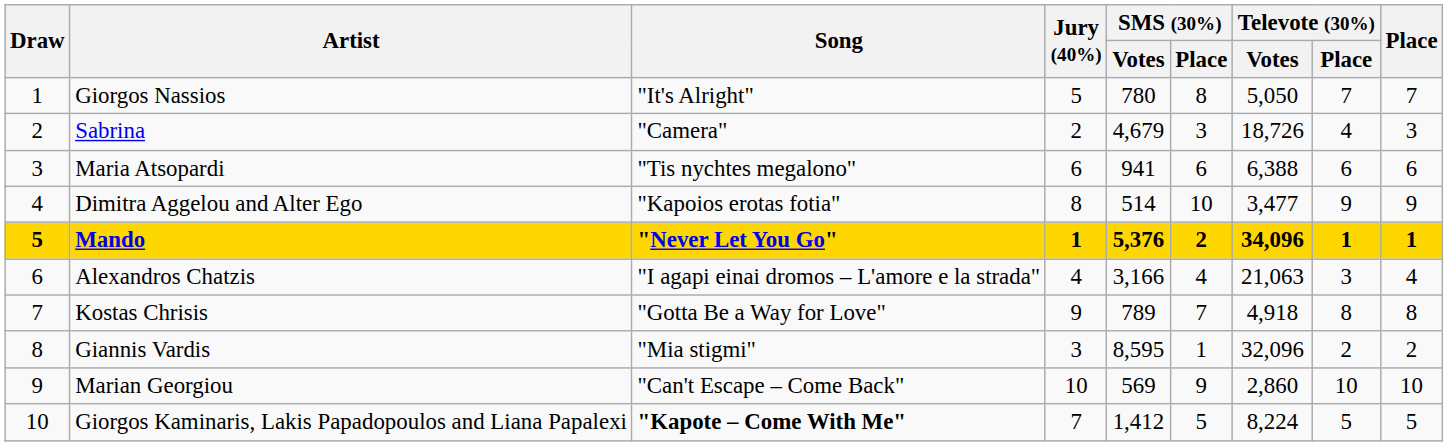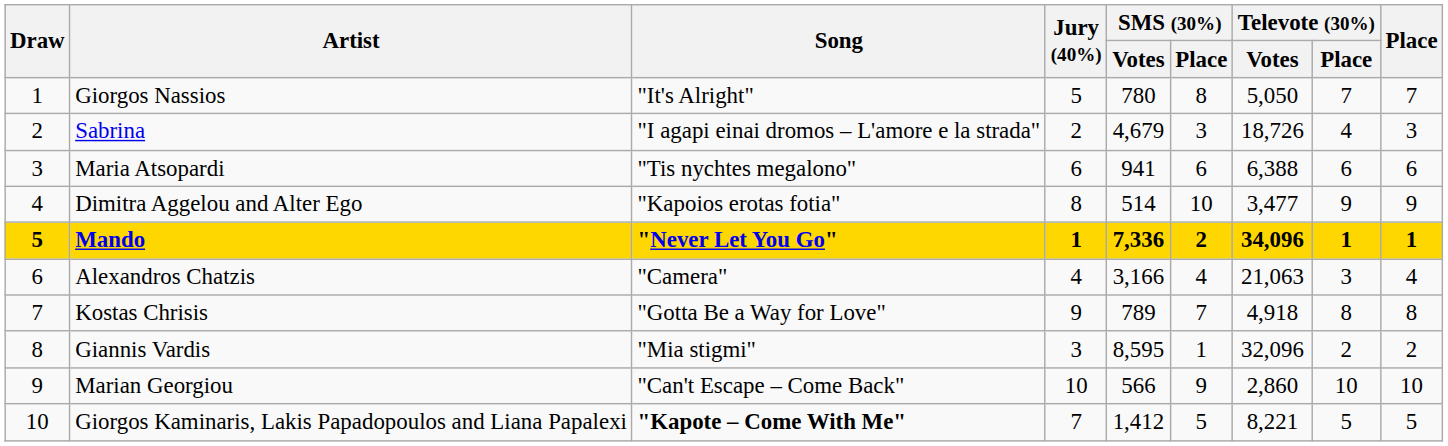Sabrina | Song: "Camera" -> "I agapi einai dromos – L'amore e la strada"
Mando | SMS (30%) / Votes: 5,376 -> 7,336
Alexandros Chatzis | Song: "I agapi einai dromos – L'amore e la strada" -> "Camera"
Marian Georgiou | SMS (30%) / Votes: 569 -> 566
Giorgos Kaminaris, Lakis Papadopoulos and Liana Papalexi | Televote (30%) / Votes: 8,224 -> 8,221
